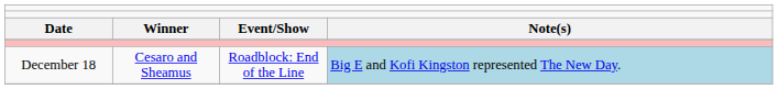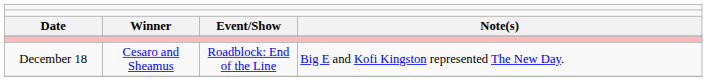December 18 | column 4: lightblue background -> no background
